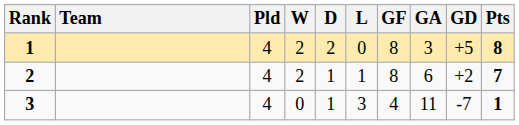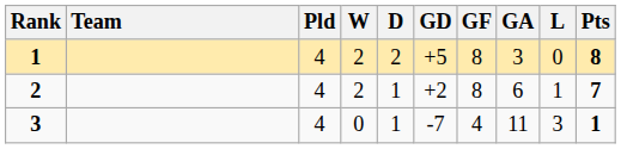columns swapped: L <-> GD
